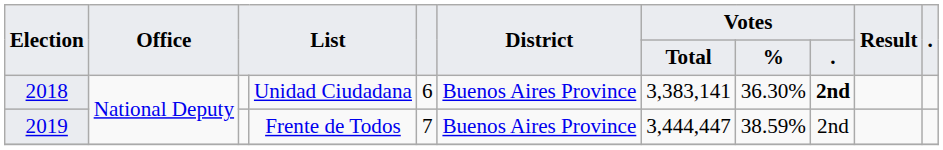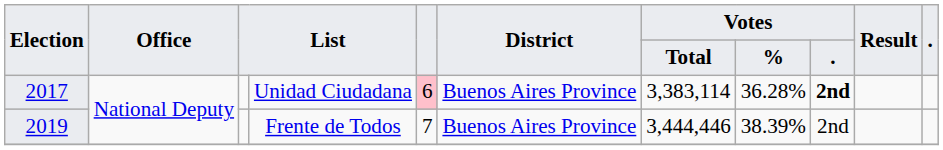Unidad Ciudadana | Election: 2018 -> 2017
Unidad Ciudadana | column 5: no background -> pink background
Unidad Ciudadana | Votes / Total: 3,383,141 -> 3,383,114
Unidad Ciudadana | Votes / %: 36.30% -> 36.28%
Frente de Todos | Votes / Total: 3,444,447 -> 3,444,446
Frente de Todos | Votes / %: 38.59% -> 38.39%
